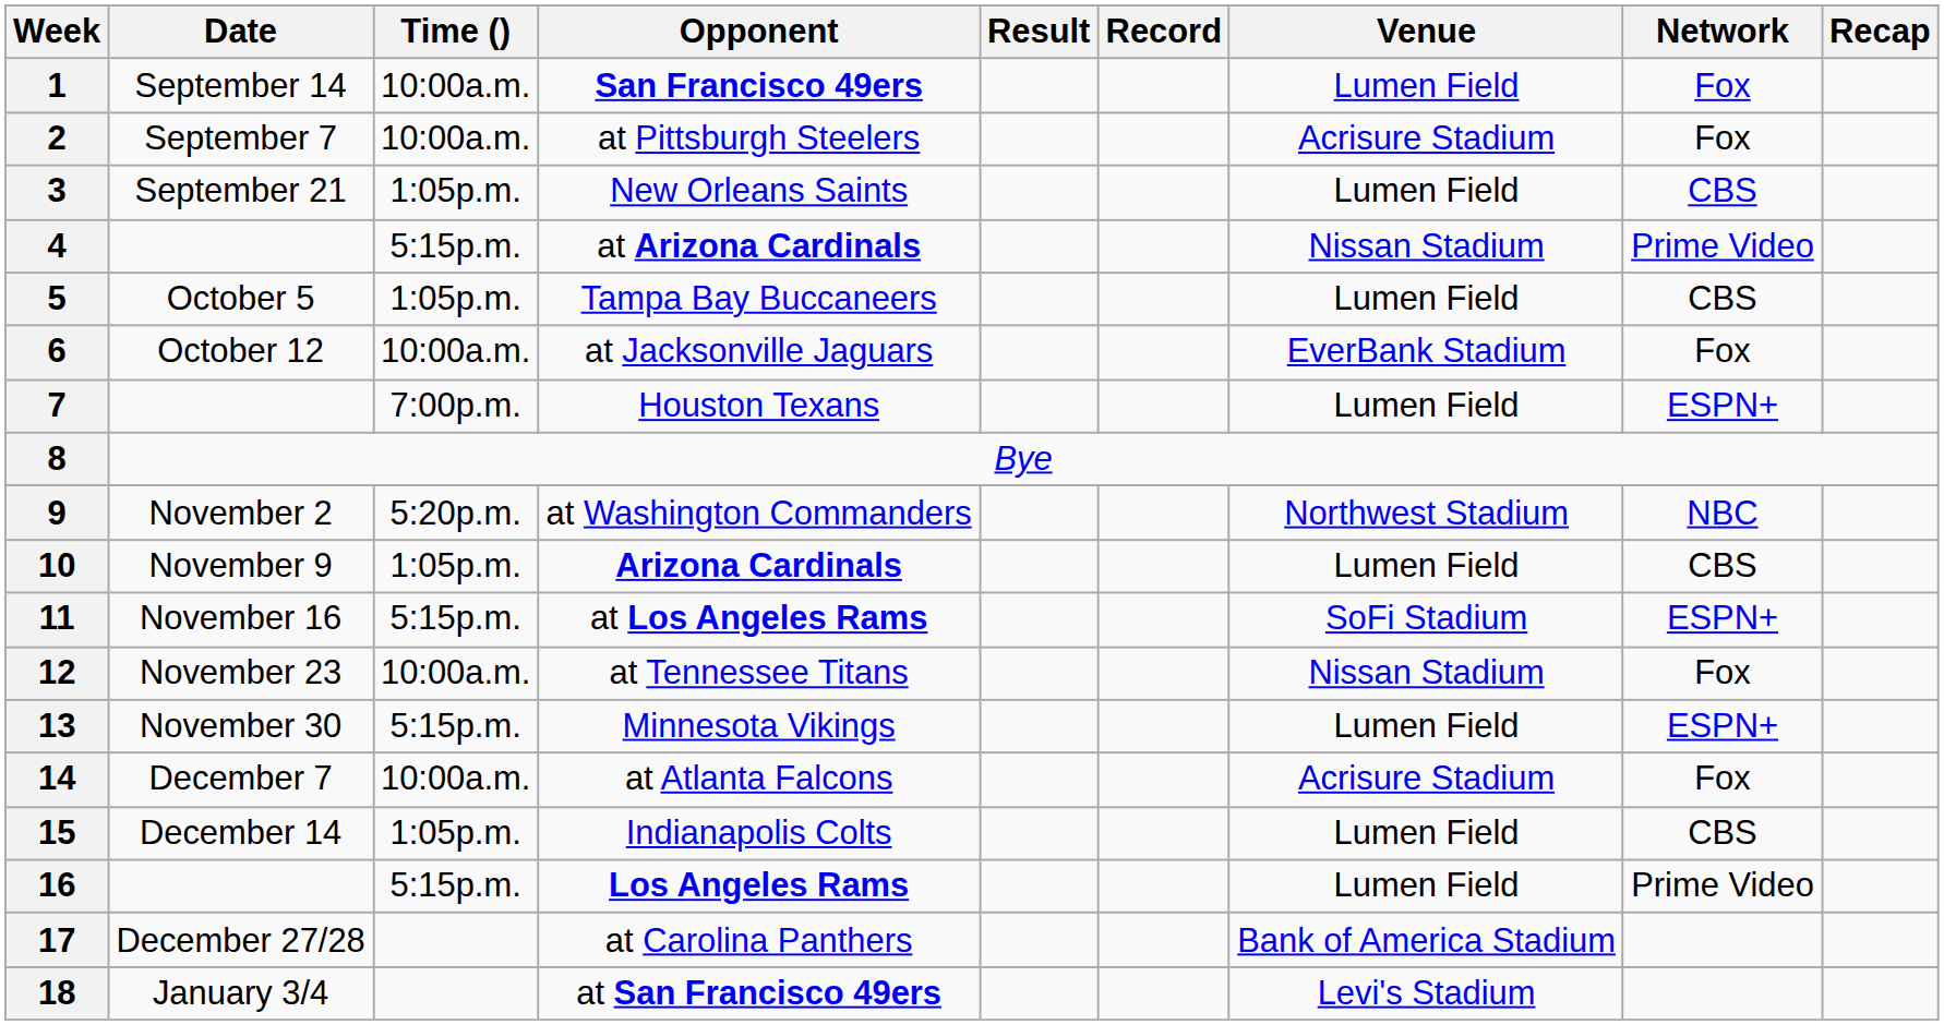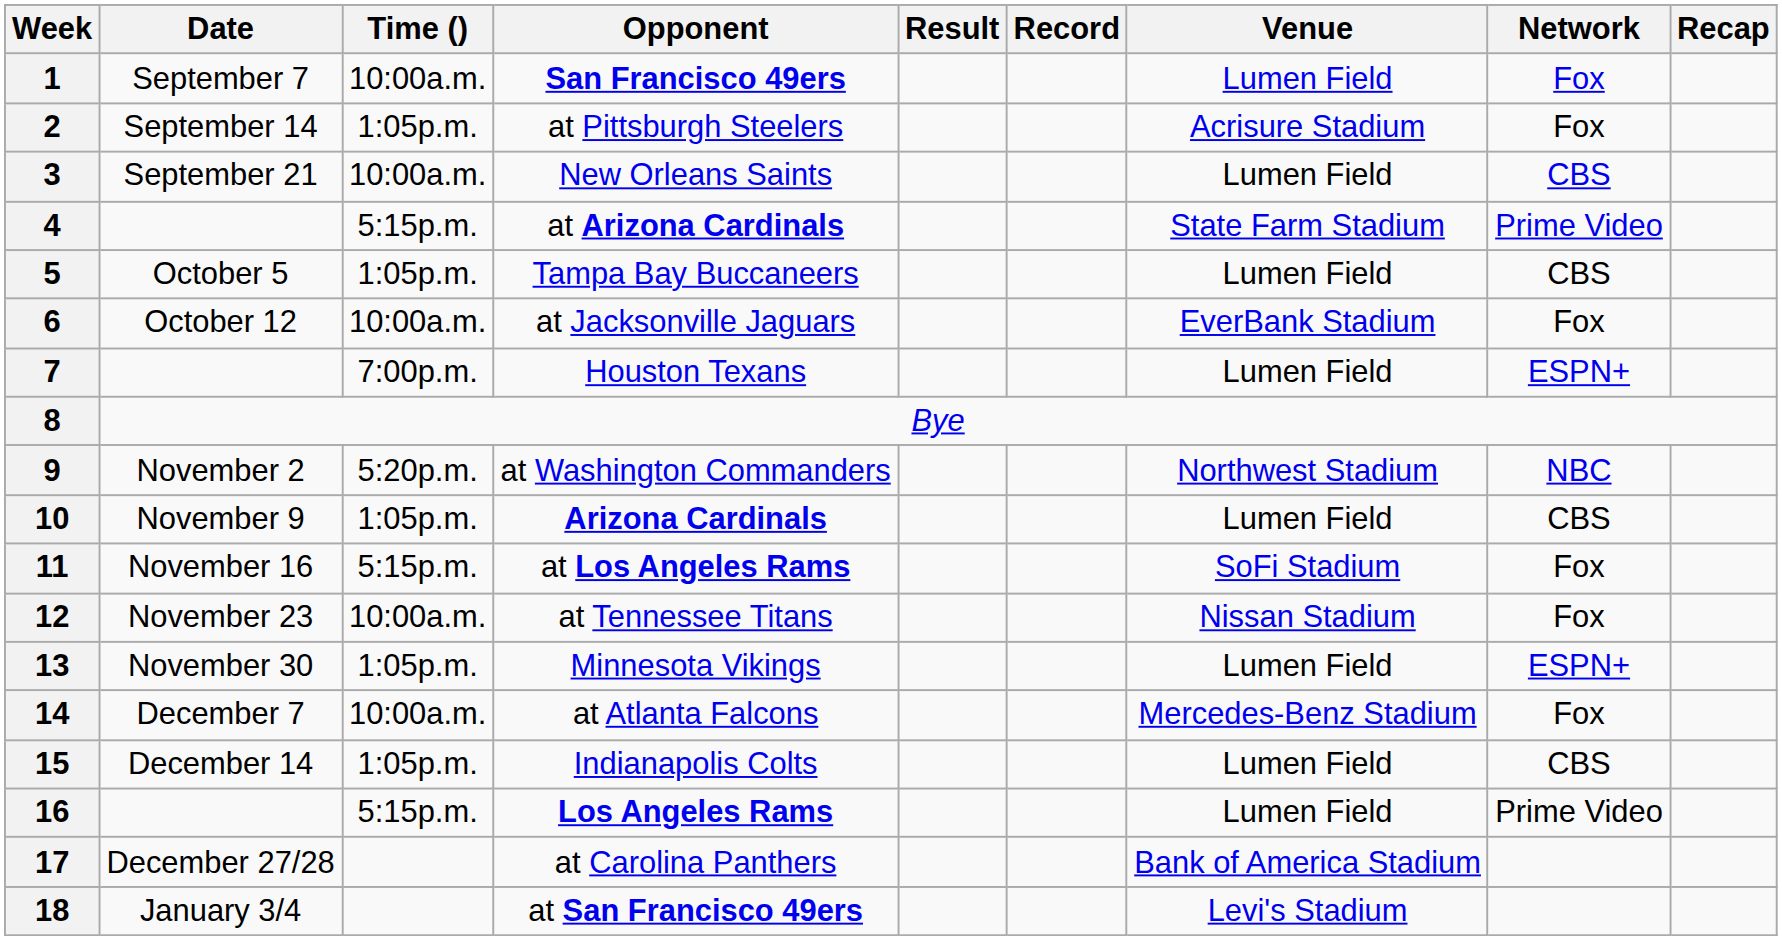1 | Date: September 14 -> September 7
2 | Date: September 7 -> September 14
2 | Time (): 10:00a.m. -> 1:05p.m.
3 | Time (): 1:05p.m. -> 10:00a.m.
4 | Venue: Nissan Stadium -> State Farm Stadium
11 | Network: ESPN+ -> Fox
13 | Time (): 5:15p.m. -> 1:05p.m.
14 | Venue: Acrisure Stadium -> Mercedes-Benz Stadium
